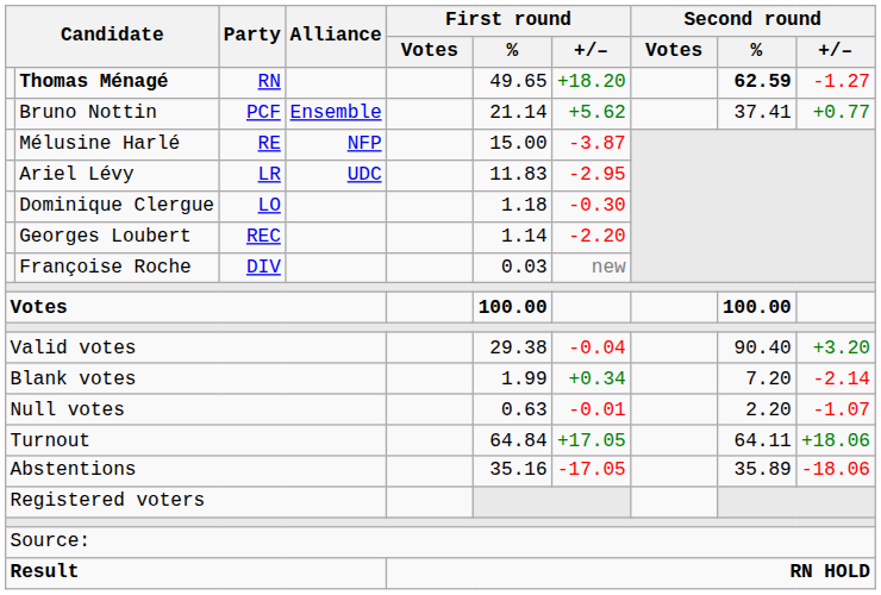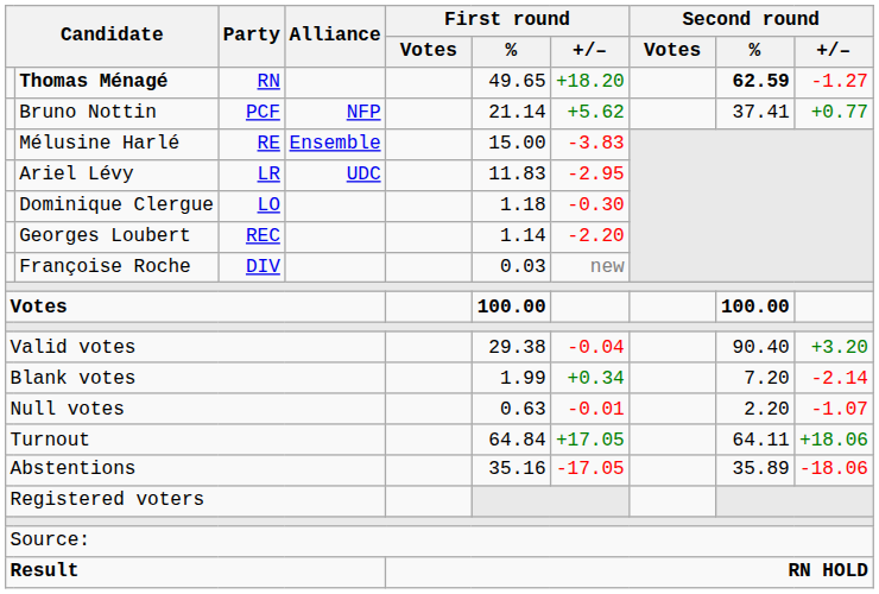Bruno Nottin | Alliance: Ensemble -> NFP
Mélusine Harlé | Alliance: NFP -> Ensemble
Mélusine Harlé | First round / +/–: -3.87 -> -3.83
